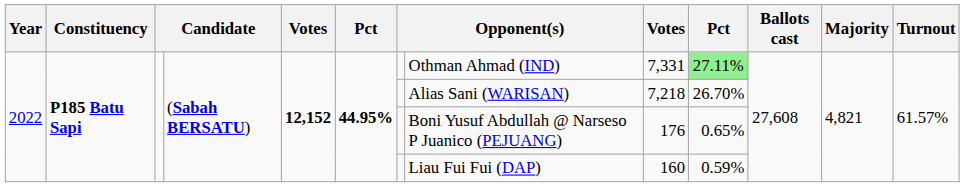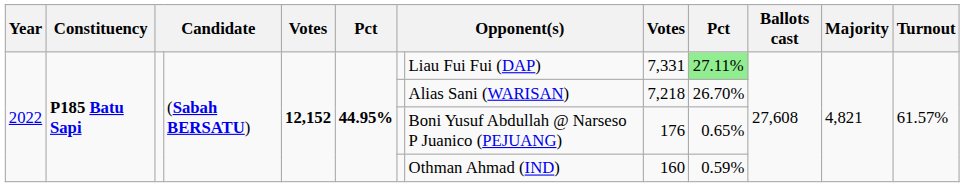row 2 | column 8: Othman Ahmad (IND) -> Liau Fui Fui (DAP)
row 5 | column 8: Liau Fui Fui (DAP) -> Othman Ahmad (IND)
